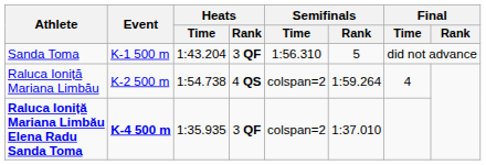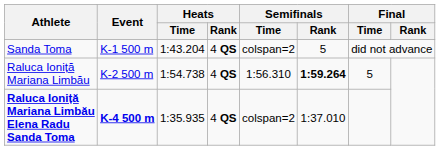Sanda Toma | Heats / Rank: 3 QF -> 4 QS
Sanda Toma | Semifinals / Time: 1:56.310 -> colspan=2
Raluca Ioniță Mariana Limbău | Semifinals / Time: colspan=2 -> 1:56.310
Raluca Ioniță Mariana Limbău | Semifinals / Rank: normal -> bold
Raluca Ioniță Mariana Limbău | Final / Time: 4 -> 5
Raluca Ioniță Mariana Limbău Elena Radu Sanda Toma | Heats / Rank: 3 QF -> 4 QS
